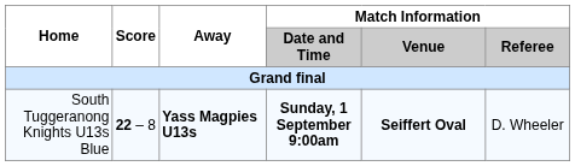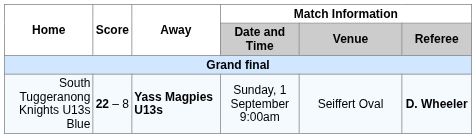South Tuggeranong Knights U13s Blue | Match Information / Date and Time: bold -> normal
South Tuggeranong Knights U13s Blue | Match Information / Venue: bold -> normal
South Tuggeranong Knights U13s Blue | Match Information / Referee: normal -> bold
